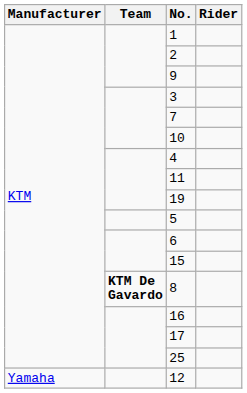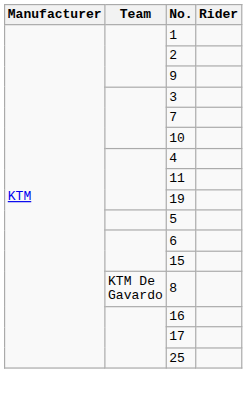8 | Team: bold -> normal
- row: Yamaha | 12
